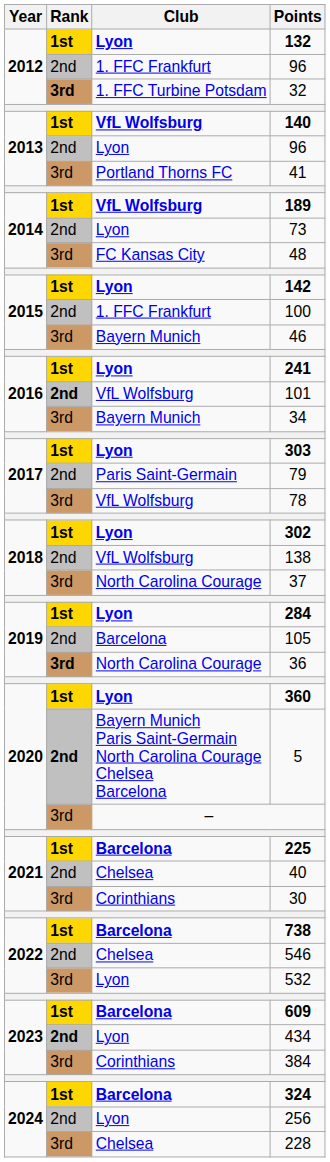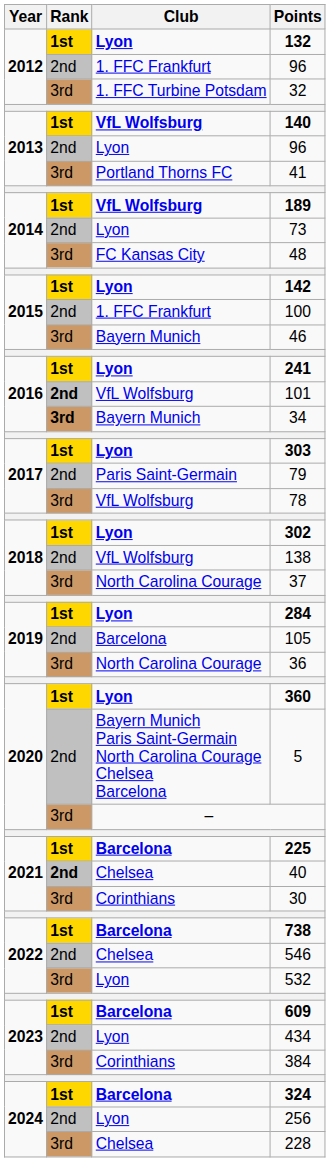32 | Rank: bold -> normal
34 | Rank: normal -> bold
36 | Rank: bold -> normal
5 | Rank: bold -> normal
40 | Rank: normal -> bold
434 | Rank: bold -> normal
